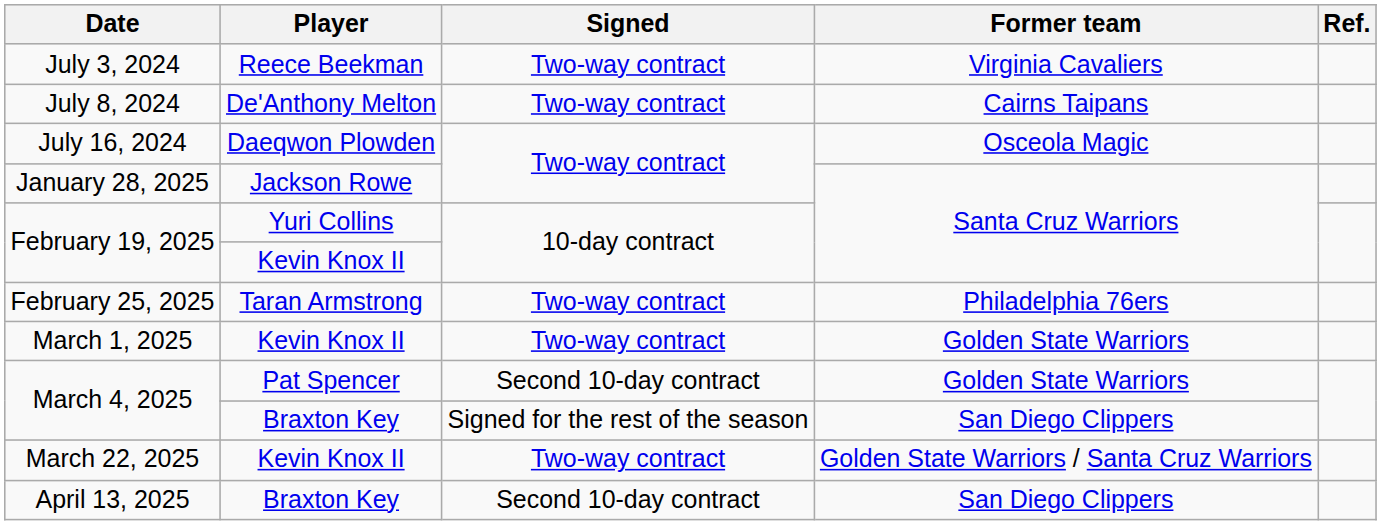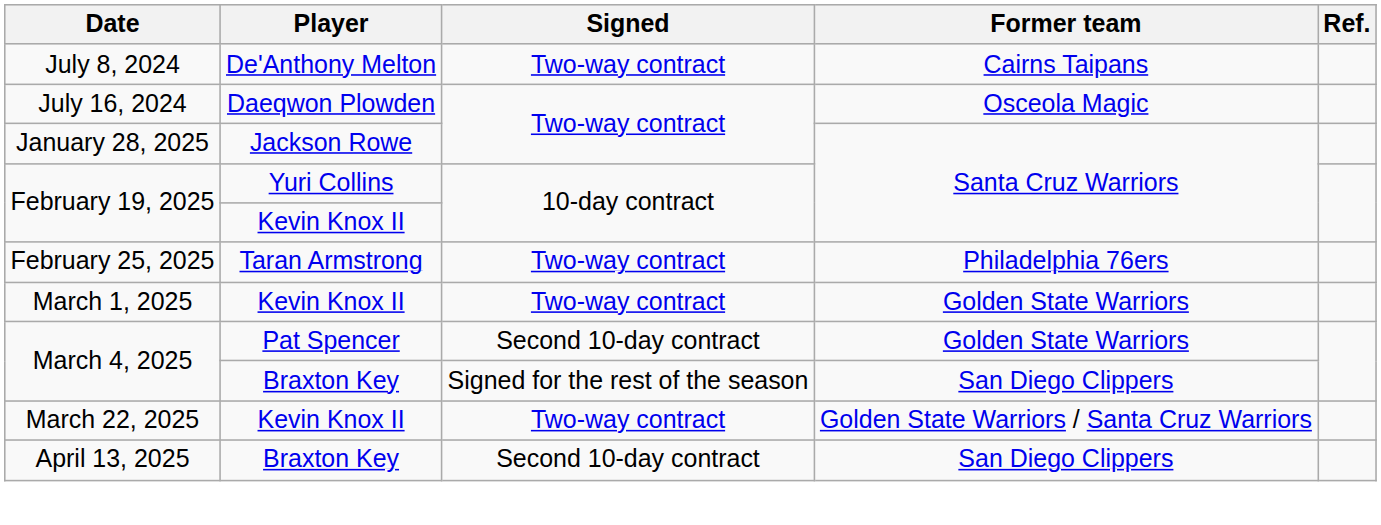- row: July 3, 2024 | Reece Beekman | Two-way contract | Virginia Cavaliers
